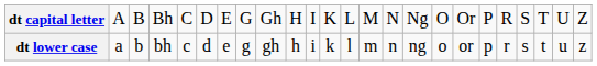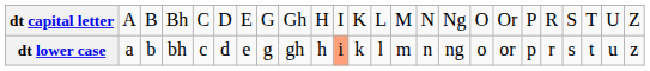dt lower case | column 11: no background -> lightsalmon background
